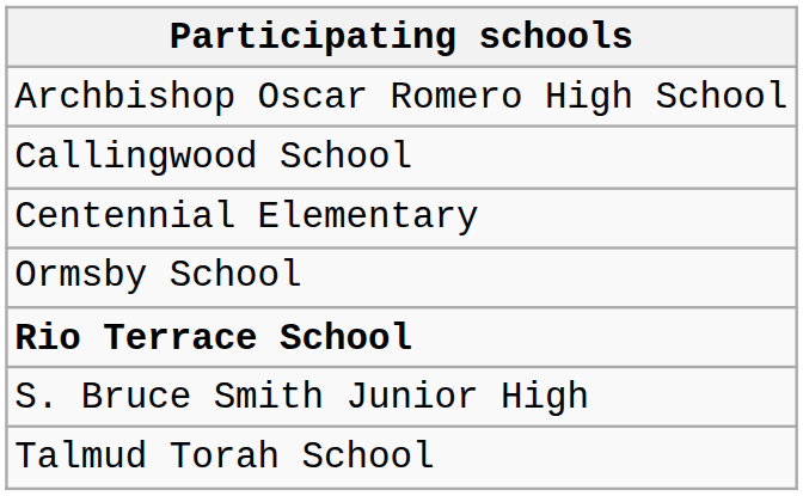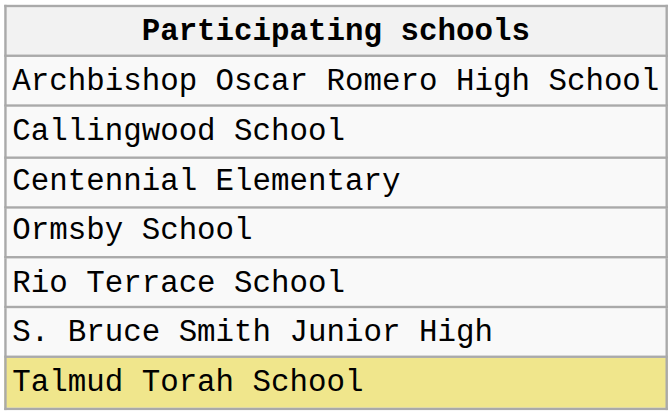row 6 | column 1: bold -> normal
row 8 | column 1: no background -> khaki background
